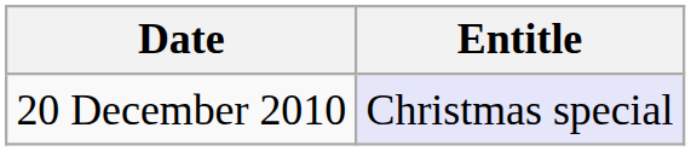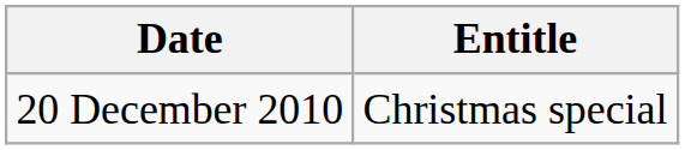20 December 2010 | Entitle: lavender background -> no background
